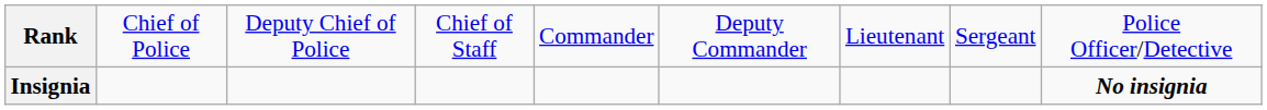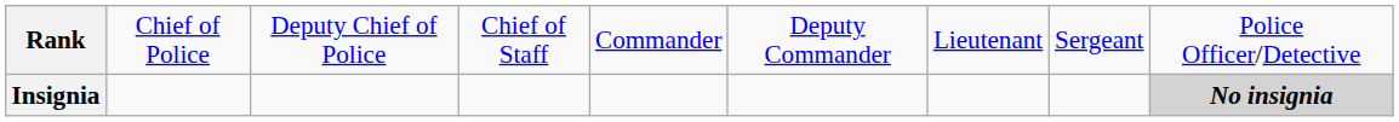Insignia | column 9: no background -> lightgrey background
